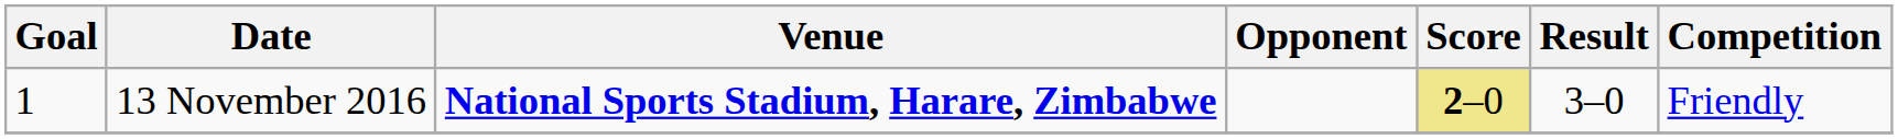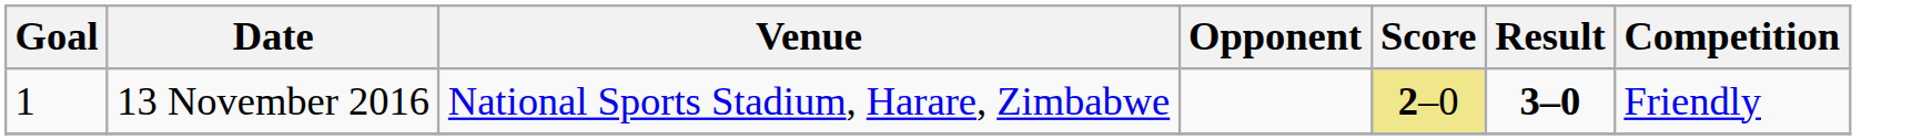13 November 2016 | Venue: bold -> normal
13 November 2016 | Result: normal -> bold
